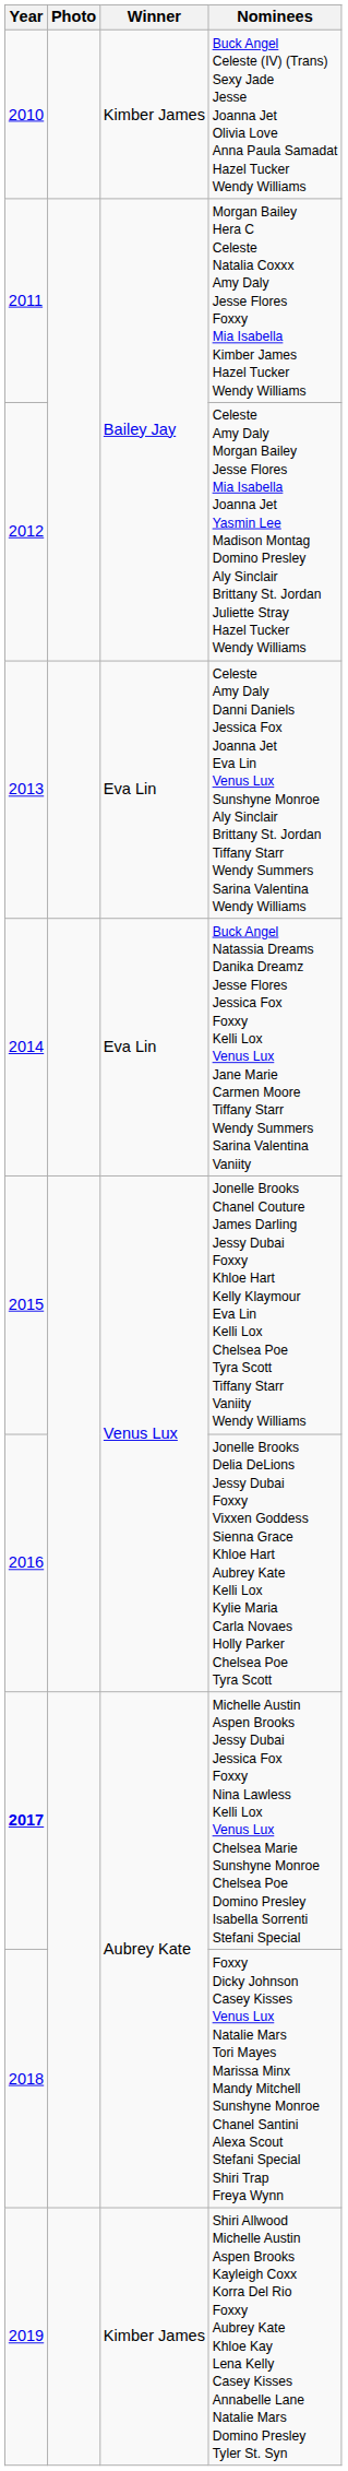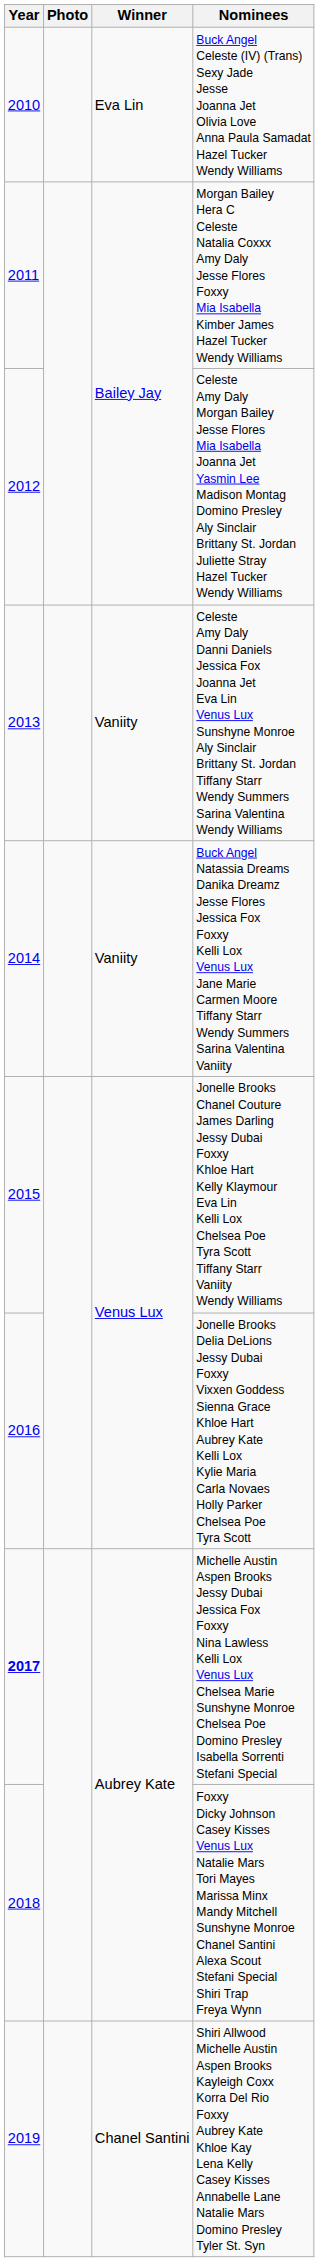row 2 | Winner: Kimber James -> Eva Lin
row 5 | Winner: Eva Lin -> Vaniity
row 6 | Winner: Eva Lin -> Vaniity
row 11 | Winner: Kimber James -> Chanel Santini
